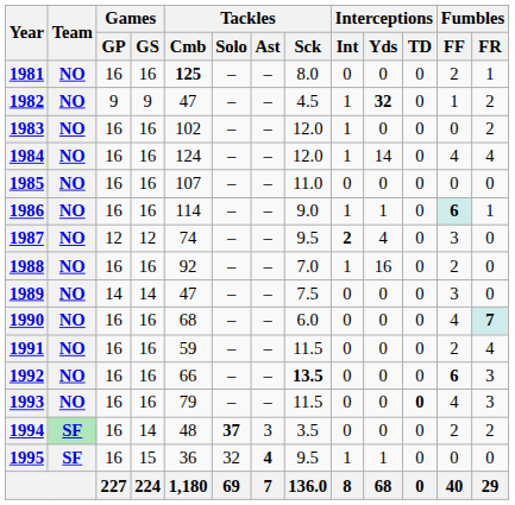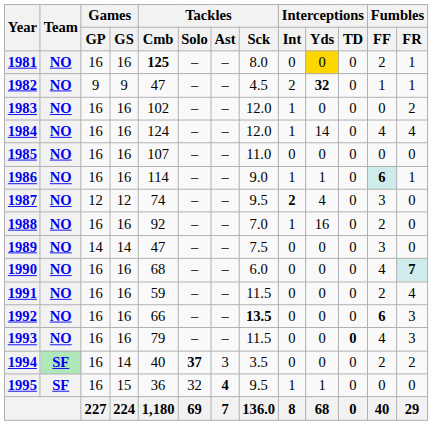1981 | Interceptions / Yds: no background -> gold background
1982 | Interceptions / Int: 1 -> 2
1982 | Fumbles / FR: 2 -> 1
1994 | Tackles / Cmb: 48 -> 40
